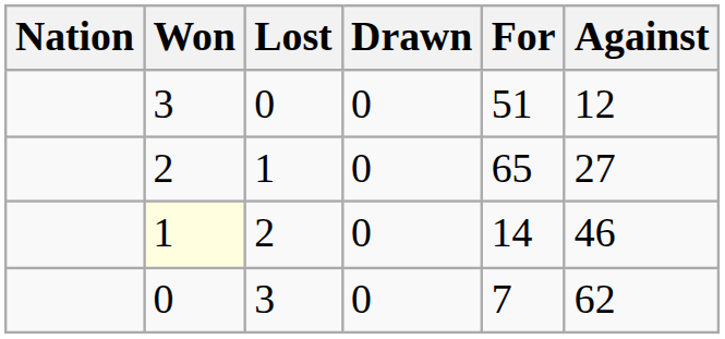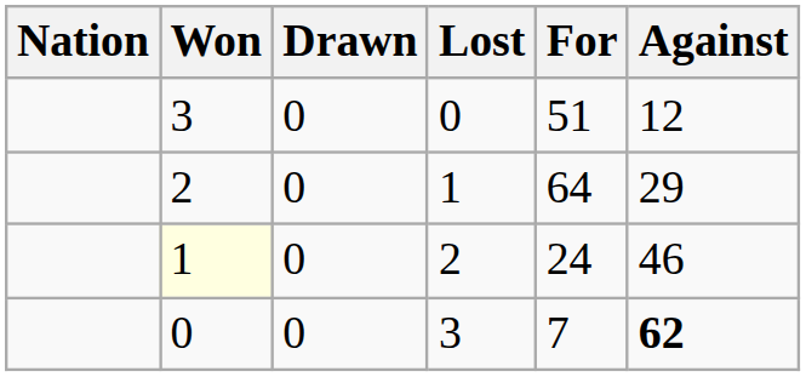columns swapped: Drawn <-> Lost
row 3 | For: 65 -> 64
row 3 | Against: 27 -> 29
row 4 | For: 14 -> 24
row 5 | Against: normal -> bold
